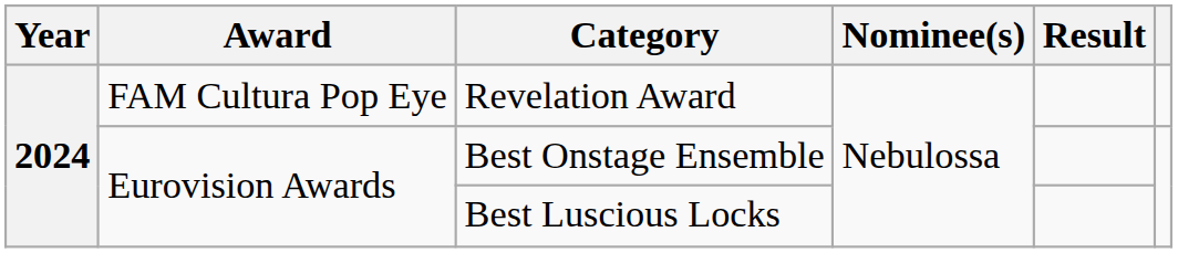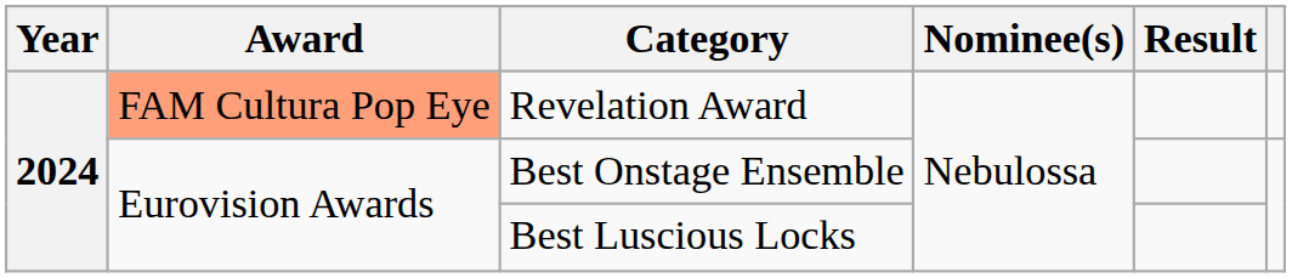Revelation Award | Award: no background -> lightsalmon background
